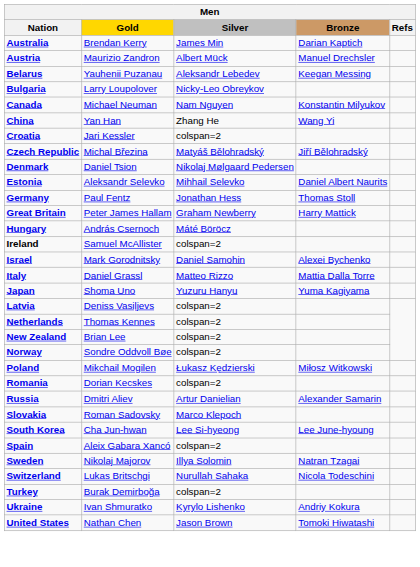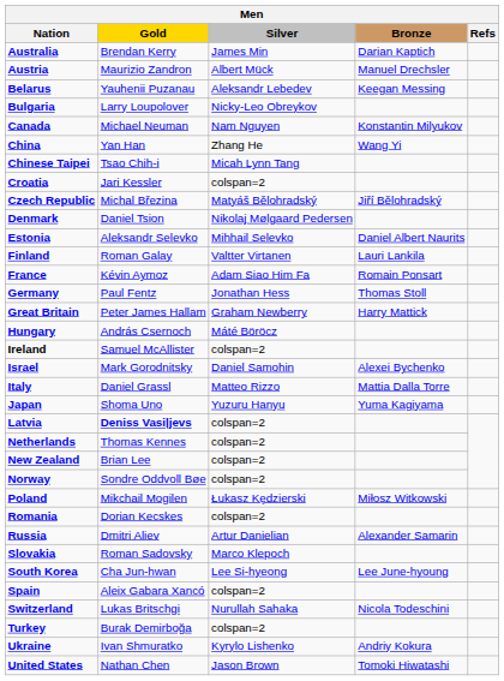+ row: Chinese Taipei | Tsao Chih-i | Micah Lynn Tang
+ row: Finland | Roman Galay | Valtter Virtanen | Lauri Lankila
+ row: France | Kévin Aymoz | Adam Siao Him Fa | Romain Ponsart
Latvia | Gold: normal -> bold
- row: Sweden | Nikolaj Majorov | Illya Solomin | Natran Tzagai
